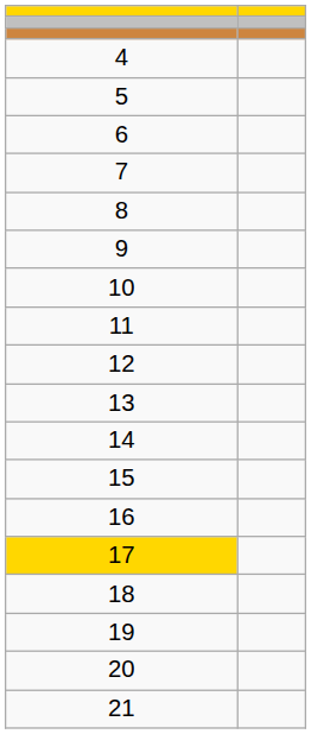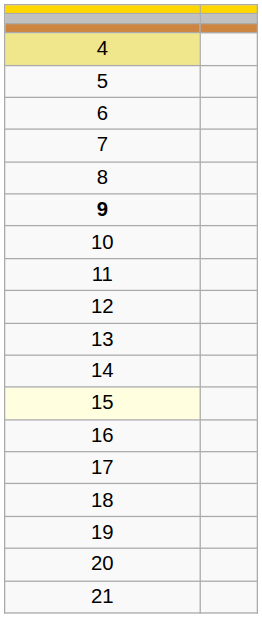row 4 | column 1: no background -> khaki background
row 9 | column 1: normal -> bold
row 15 | column 1: no background -> lightyellow background
row 17 | column 1: gold background -> no background
